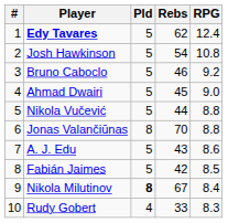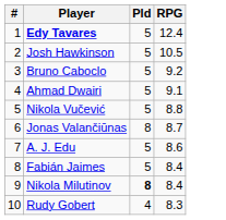- column: Rebs | 62 | 54 | 46 | 45 | 44 | 70 | 43 | 42 | 67 | 33
Josh Hawkinson | RPG: 10.8 -> 10.5
Ahmad Dwairi | RPG: 9.0 -> 9.1
Jonas Valančiūnas | RPG: 8.8 -> 8.7
Fabián Jaimes | RPG: 8.5 -> 8.4
